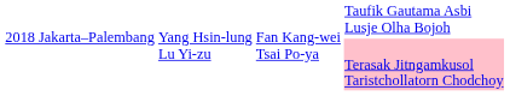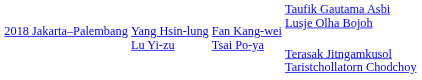row 2 | column 4: pink background -> no background
